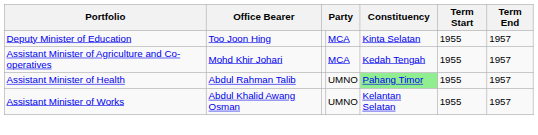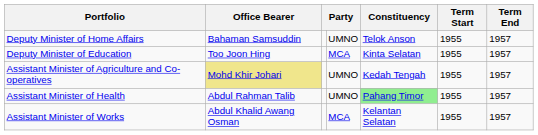+ row: Deputy Minister of Home Affairs | Bahaman Samsuddin | UMNO | Telok Anson | 1955 | 1957
Assistant Minister of Agriculture and Co-operatives | Office Bearer: no background -> khaki background
Assistant Minister of Agriculture and Co-operatives | column 4: MCA -> UMNO
Assistant Minister of Works | column 4: UMNO -> MCA
